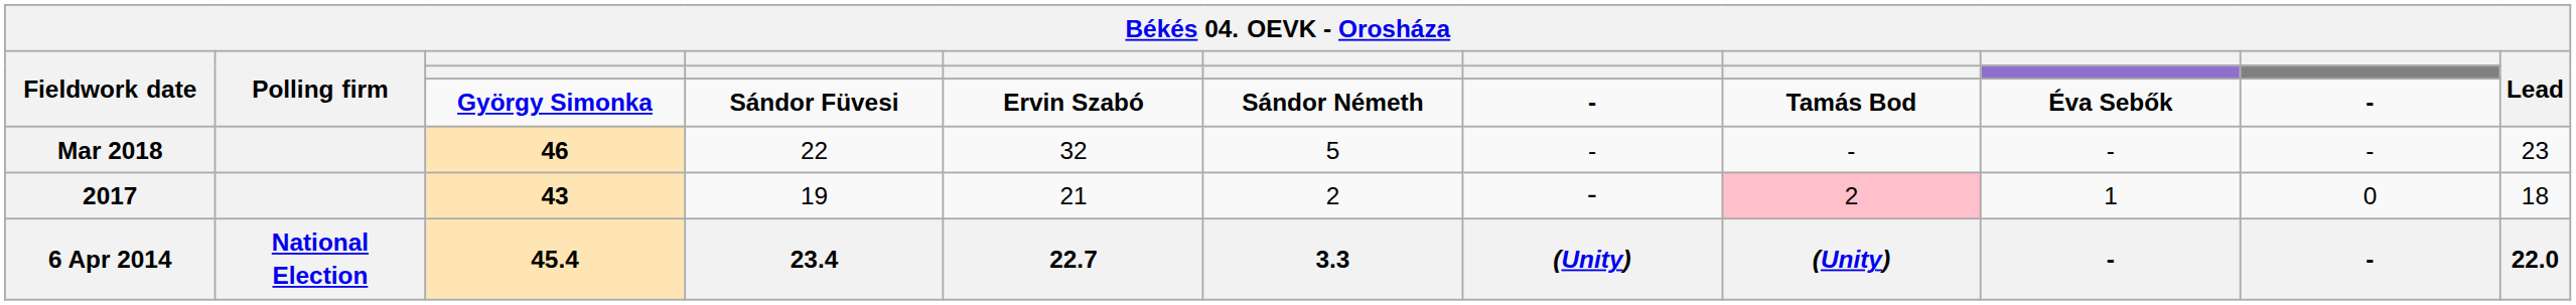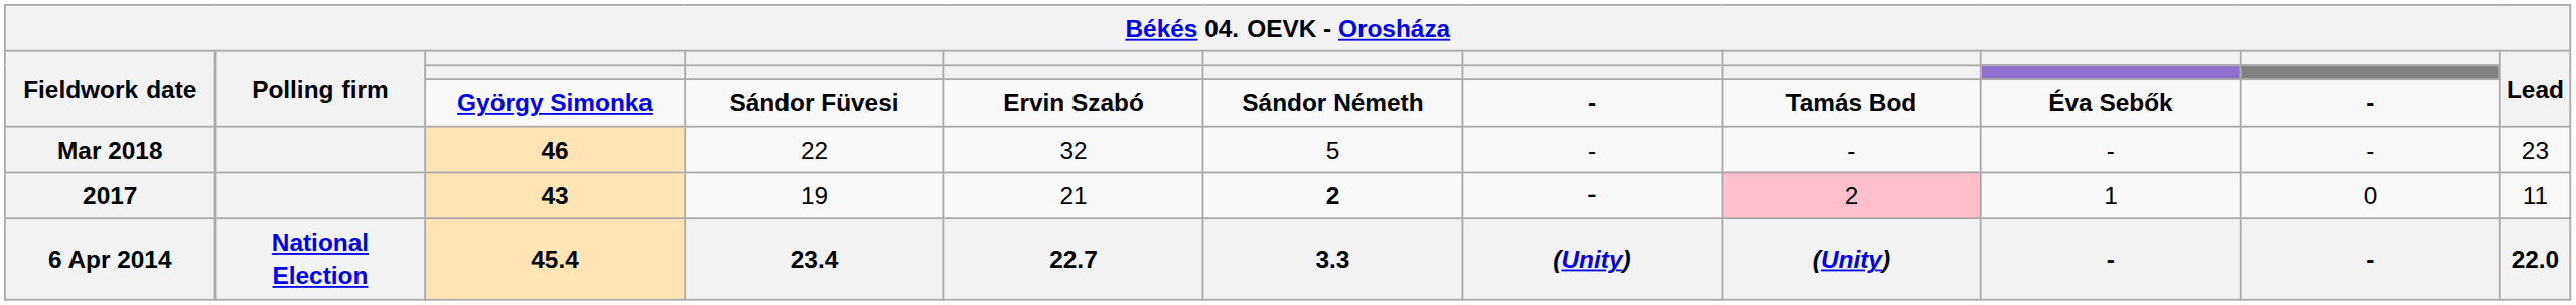2017 | column 6: normal -> bold
2017 | Lead: 18 -> 11
